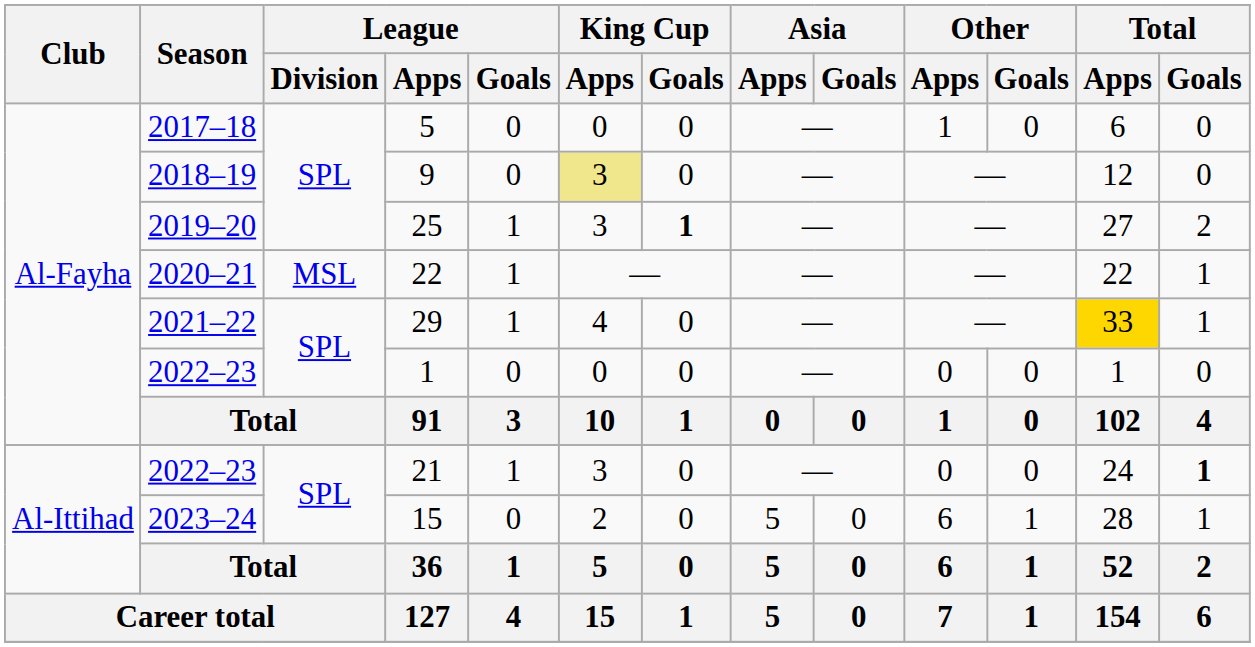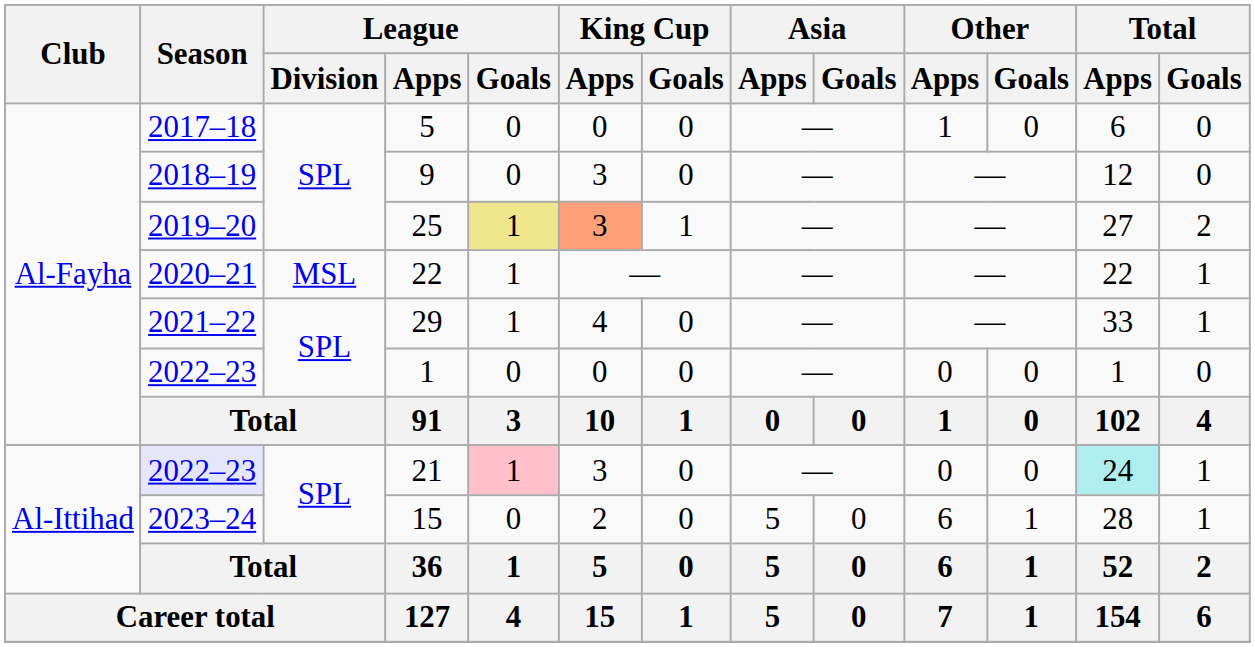9 | King Cup / Apps: khaki background -> no background
25 | League / Goals: no background -> khaki background
25 | King Cup / Apps: no background -> lightsalmon background
25 | King Cup / Goals: bold -> normal
29 | Total / Apps: gold background -> no background
21 | Season: no background -> lavender background
21 | League / Goals: no background -> pink background
21 | Total / Apps: no background -> paleturquoise background
21 | Total / Goals: bold -> normal
